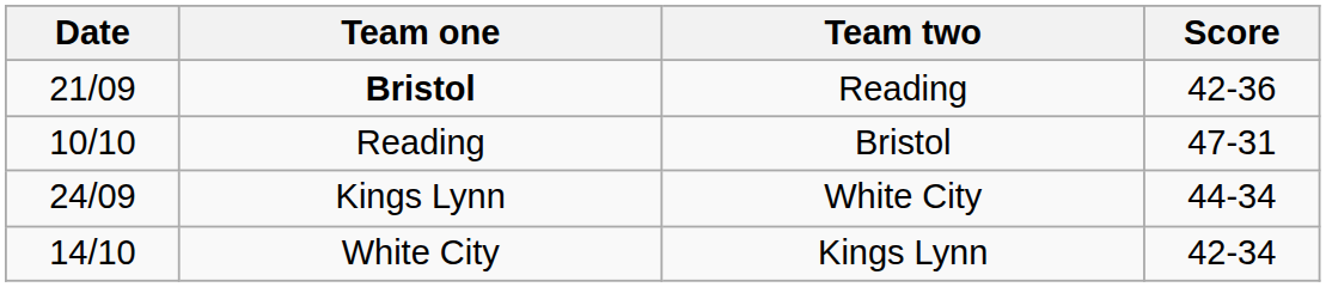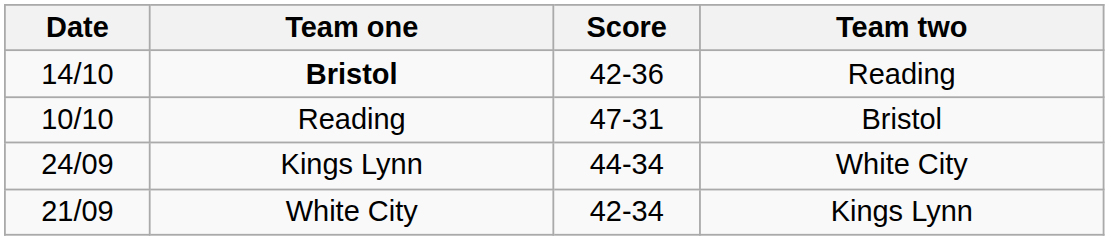columns swapped: Score <-> Team two
row 2 | Date: 21/09 -> 14/10
row 5 | Date: 14/10 -> 21/09
